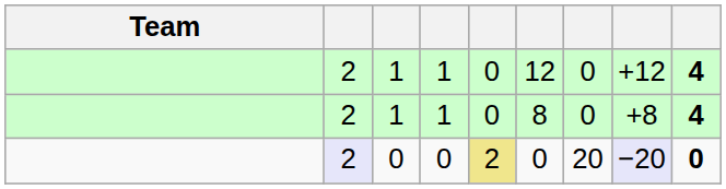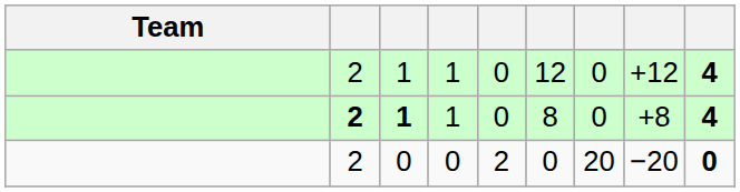row 3 | column 2: normal -> bold
row 3 | column 3: normal -> bold
row 4 | column 2: lavender background -> no background
row 4 | column 5: khaki background -> no background
row 4 | column 8: lavender background -> no background
